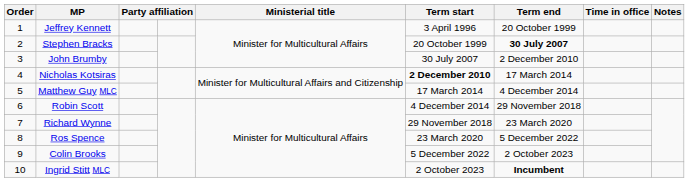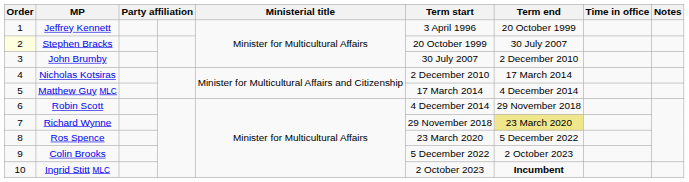Stephen Bracks | Order: no background -> lightyellow background
Stephen Bracks | Term end: bold -> normal
Nicholas Kotsiras | Term start: bold -> normal
Richard Wynne | Term end: no background -> khaki background
